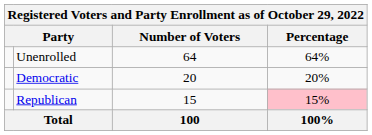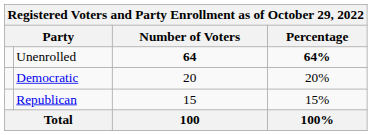Unenrolled | Number of Voters: normal -> bold
Unenrolled | Percentage: normal -> bold
Republican | Percentage: pink background -> no background
